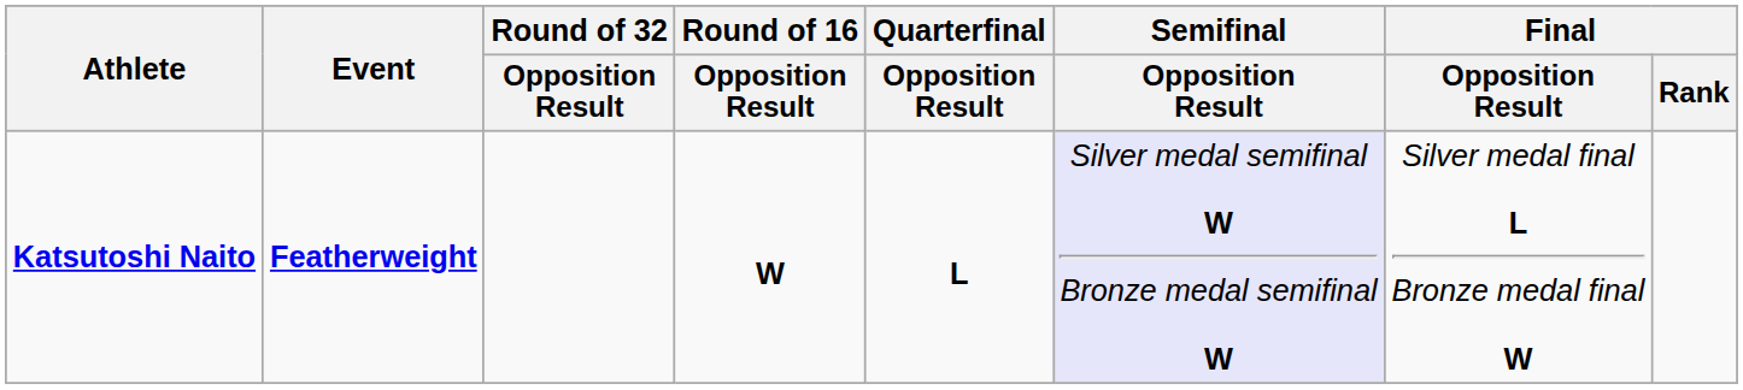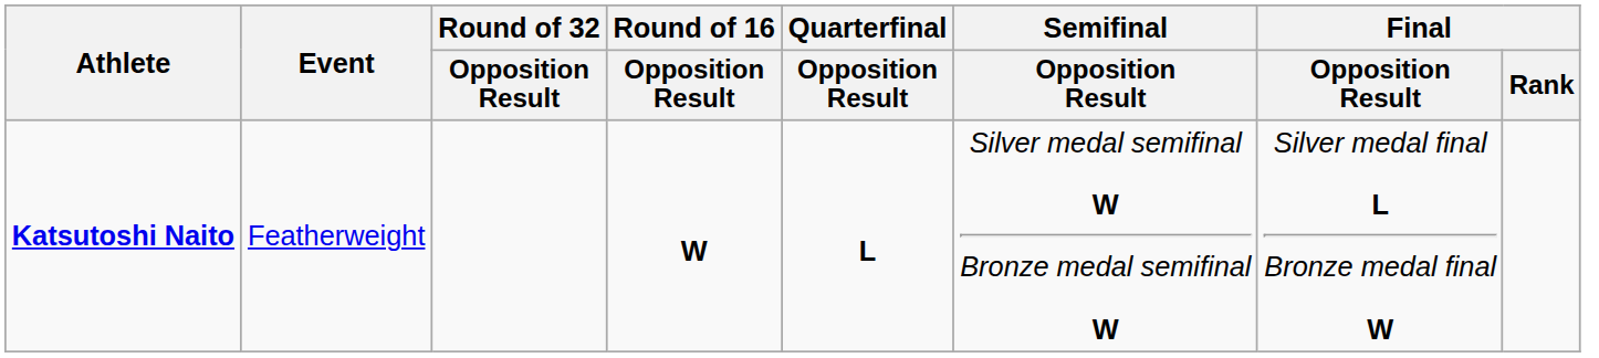Katsutoshi Naito | Event: bold -> normal
Katsutoshi Naito | Semifinal / Opposition Result: lavender background -> no background
